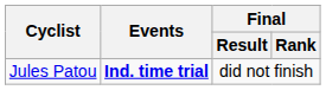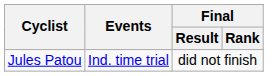Jules Patou | Events: bold -> normal
